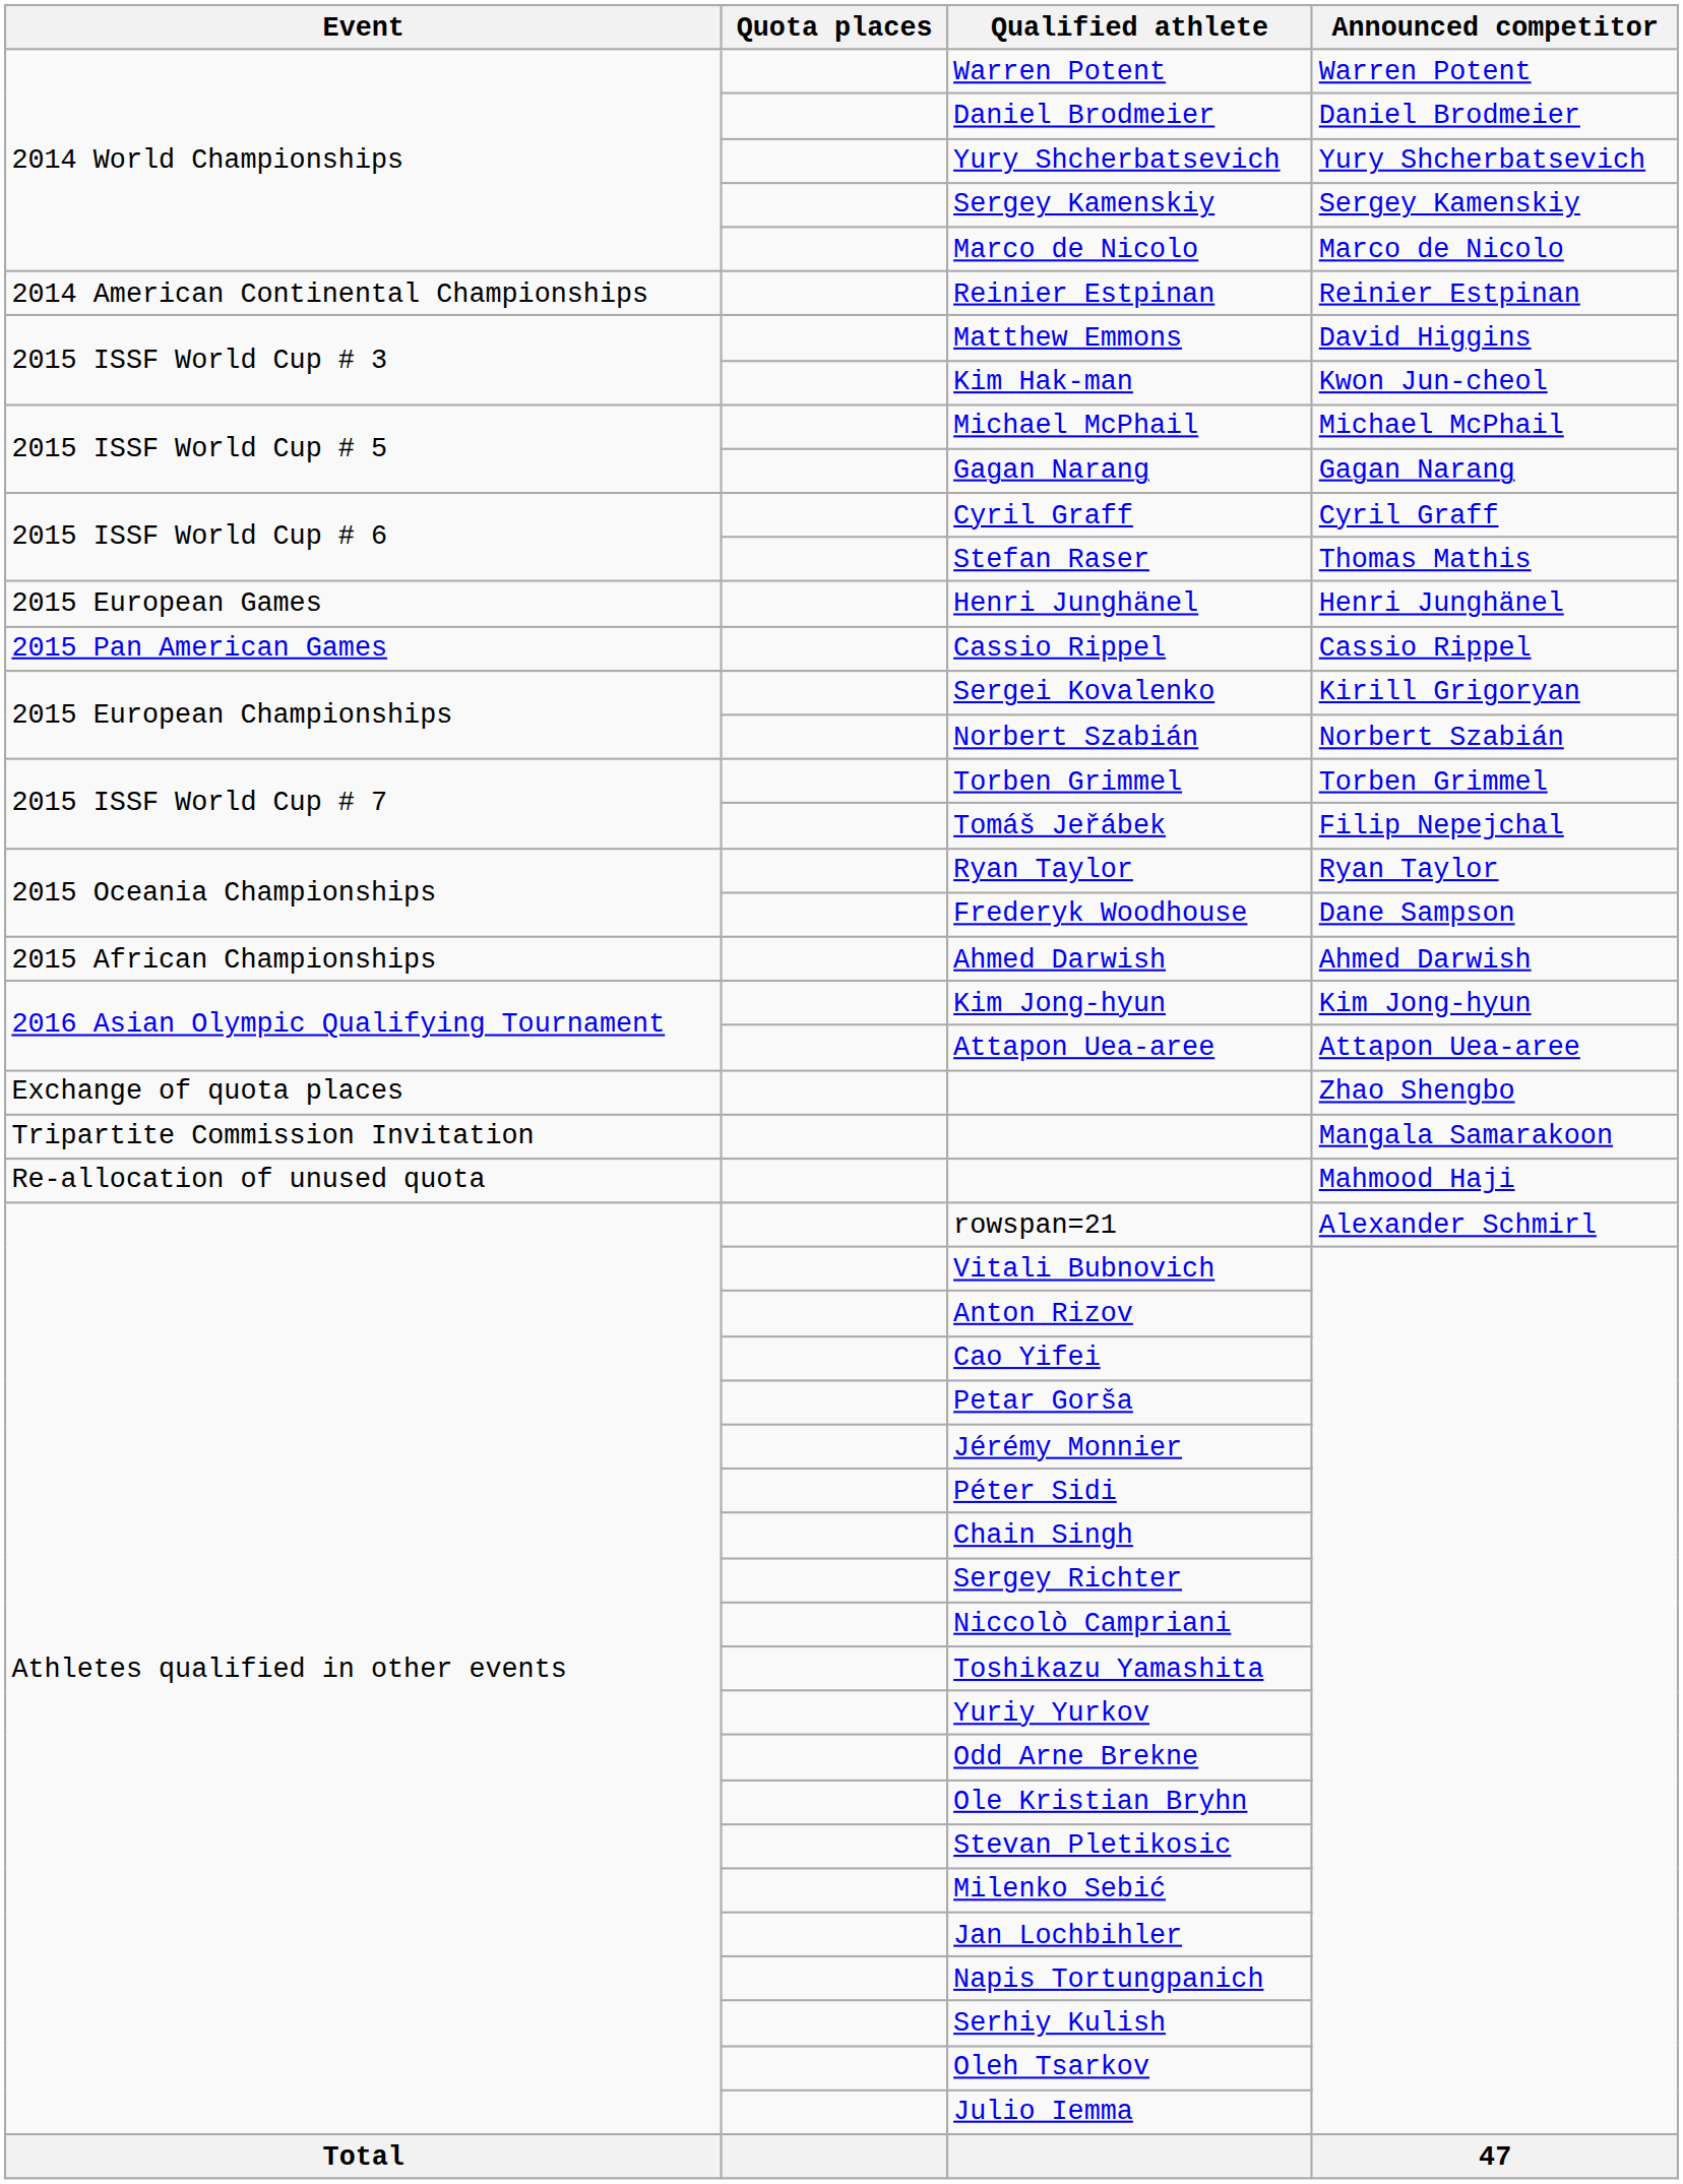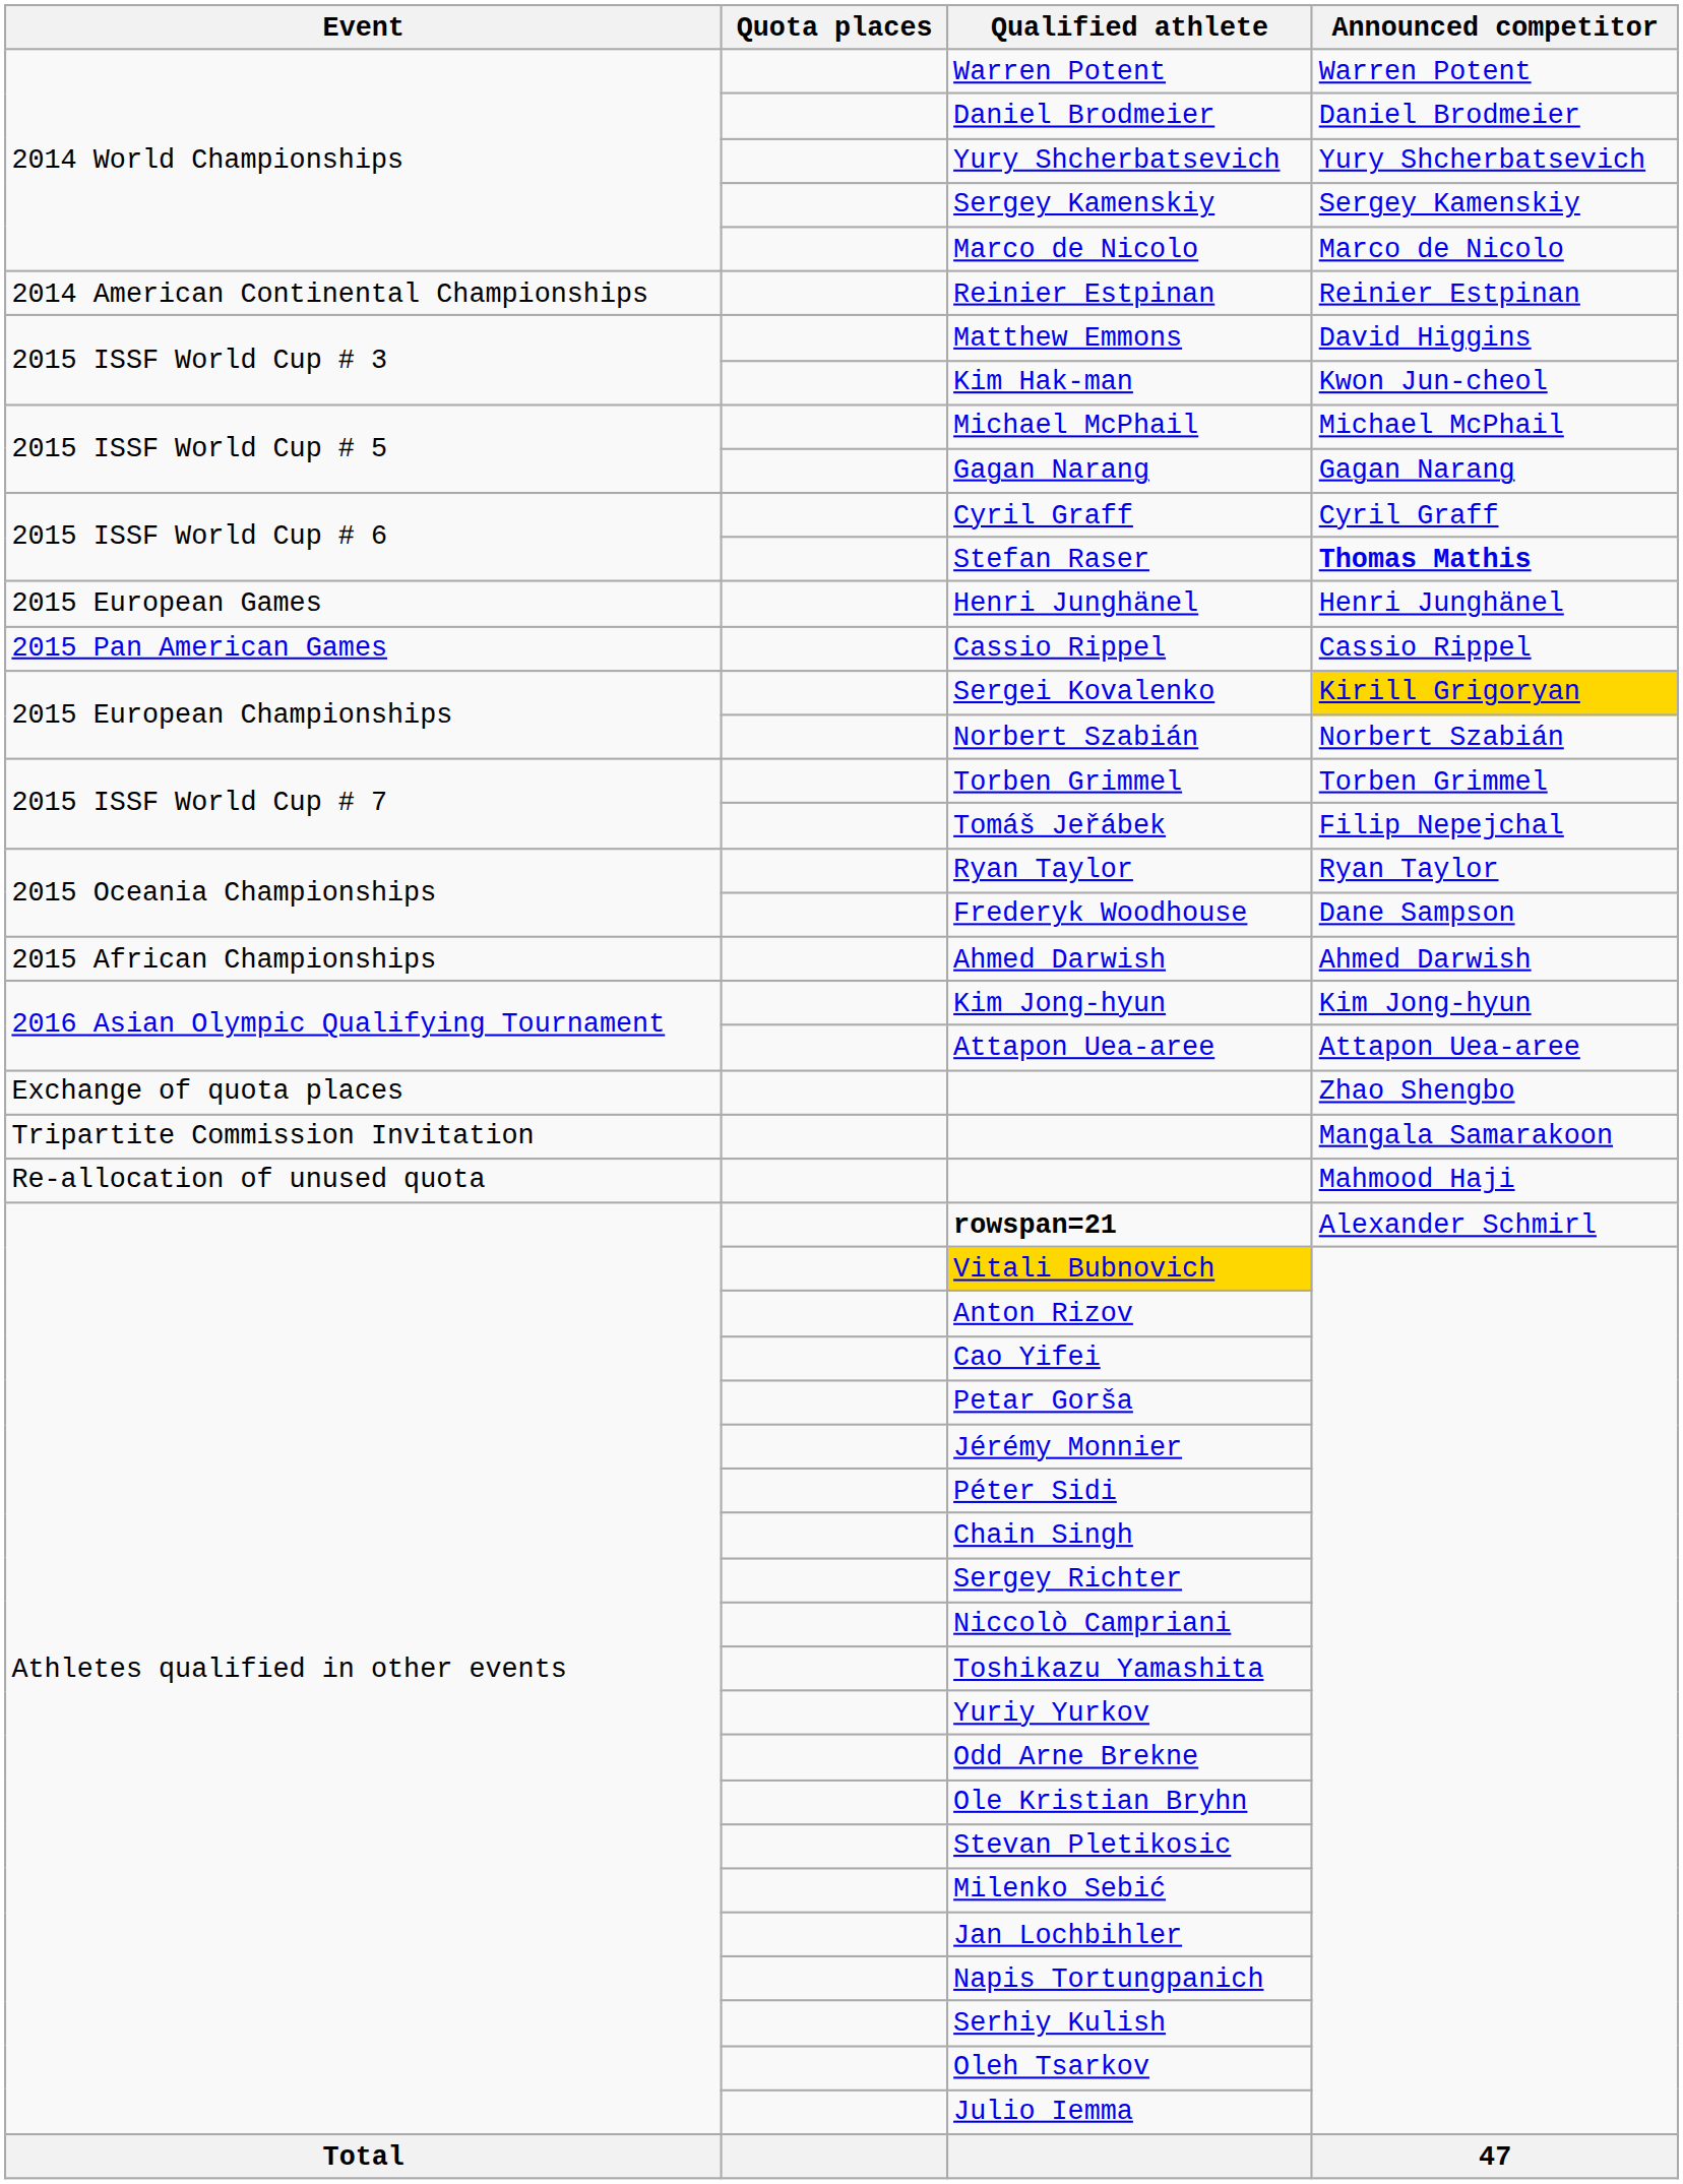Stefan Raser | Announced competitor: normal -> bold
Sergei Kovalenko | Announced competitor: no background -> gold background
rowspan=21 | Qualified athlete: normal -> bold
Vitali Bubnovich | Qualified athlete: no background -> gold background
